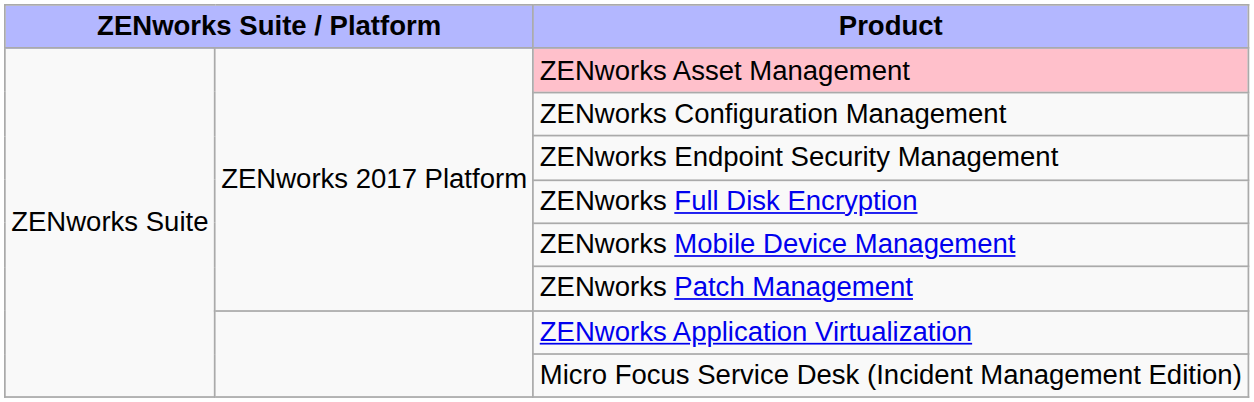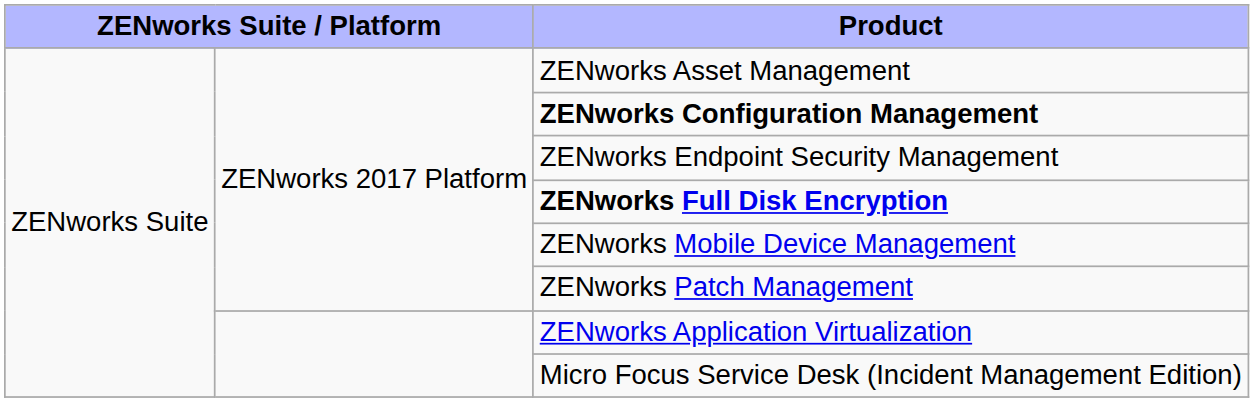ZENworks Asset Management | Product: pink background -> no background
ZENworks Configuration Management | Product: normal -> bold
ZENworks Full Disk Encryption | Product: normal -> bold
